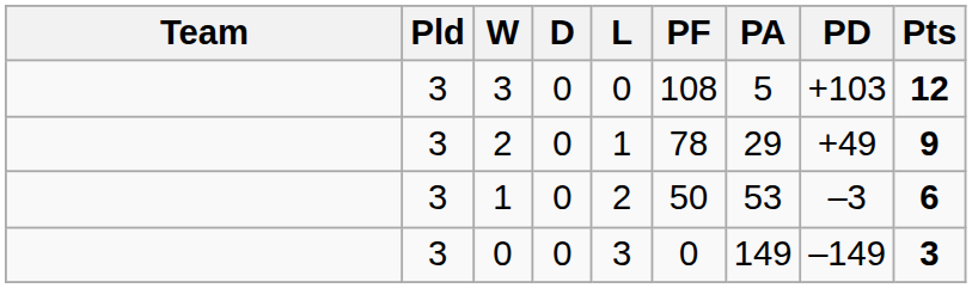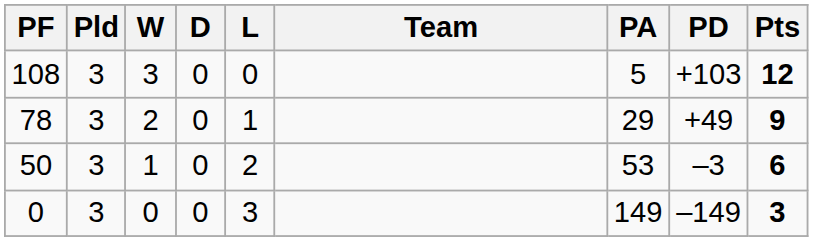columns swapped: Team <-> PF
